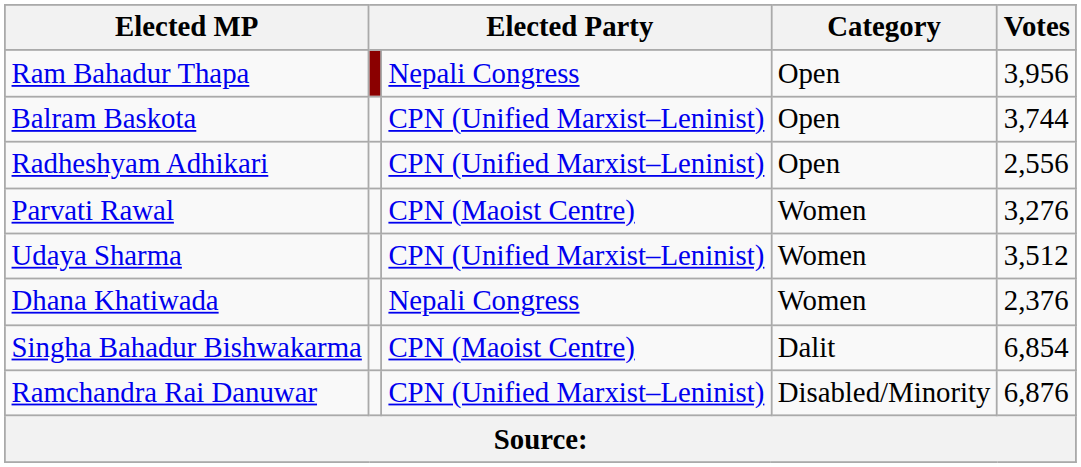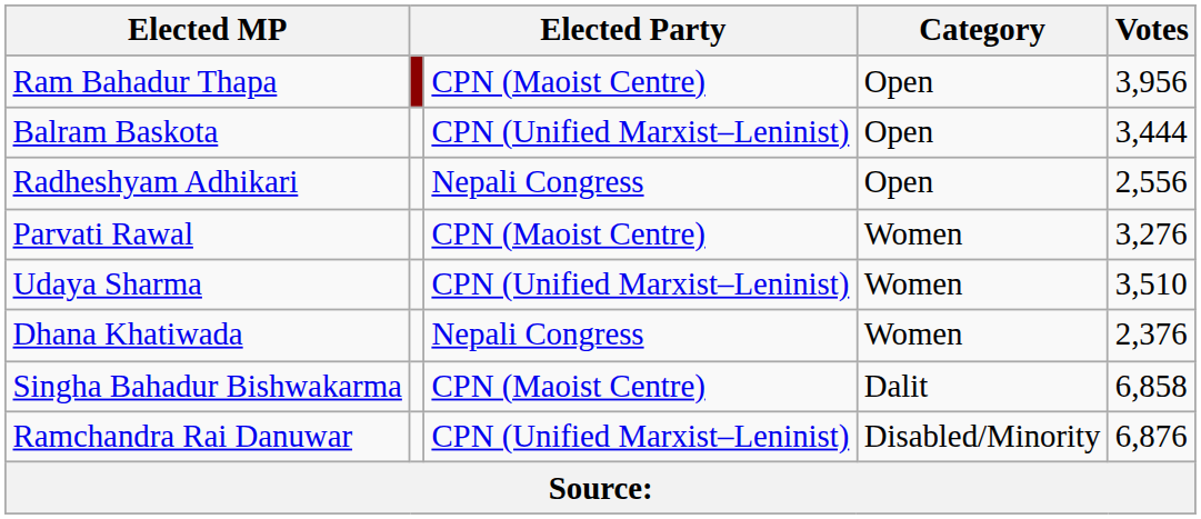Ram Bahadur Thapa | column 3: Nepali Congress -> CPN (Maoist Centre)
Balram Baskota | Votes: 3,744 -> 3,444
Radheshyam Adhikari | column 3: CPN (Unified Marxist–Leninist) -> Nepali Congress
Udaya Sharma | Votes: 3,512 -> 3,510
Singha Bahadur Bishwakarma | Votes: 6,854 -> 6,858
